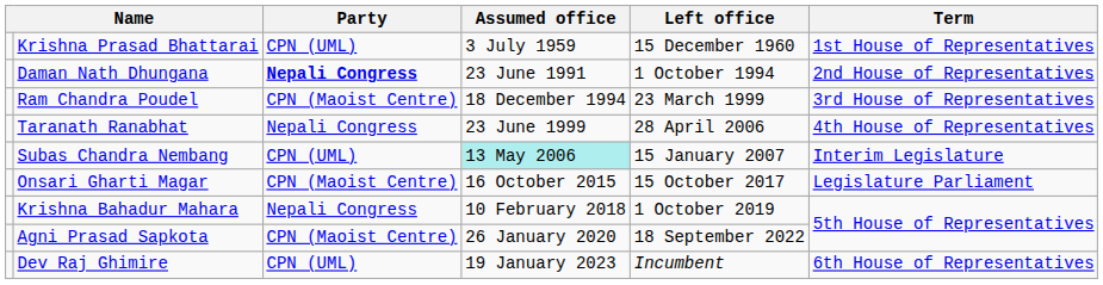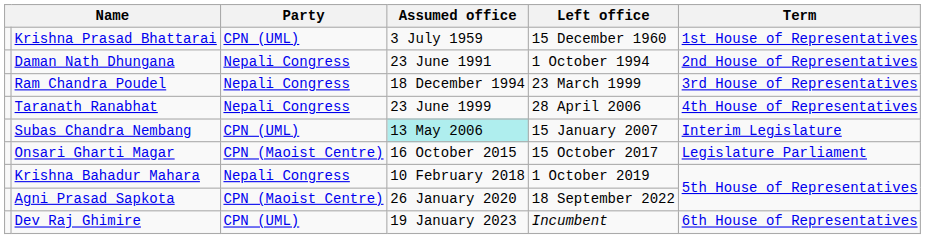Daman Nath Dhungana | Party: bold -> normal
Ram Chandra Poudel | Party: CPN (Maoist Centre) -> Nepali Congress
